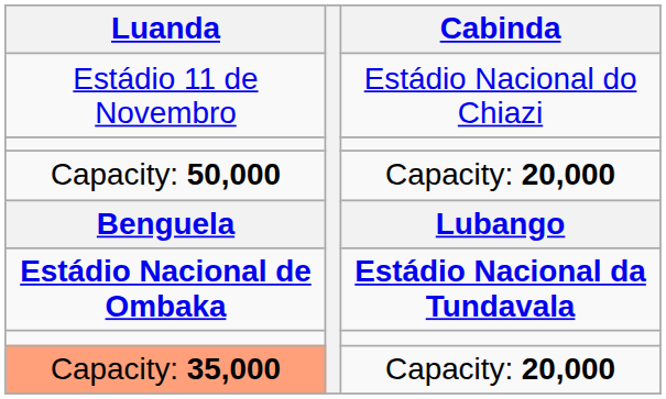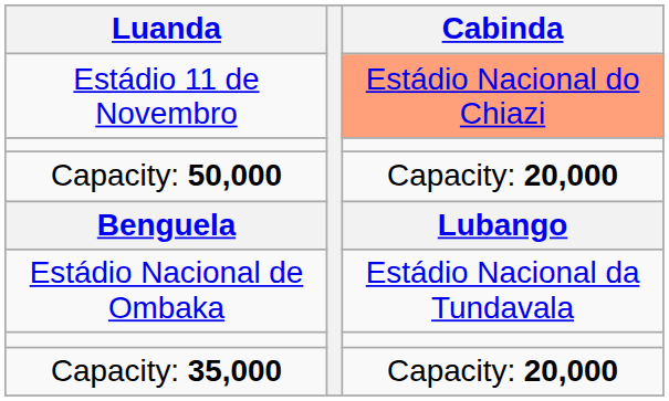Estádio 11 de Novembro | Cabinda: no background -> lightsalmon background
Estádio Nacional de Ombaka | Luanda: bold -> normal
Estádio Nacional de Ombaka | Cabinda: bold -> normal
Capacity: 35,000 | Luanda: lightsalmon background -> no background
